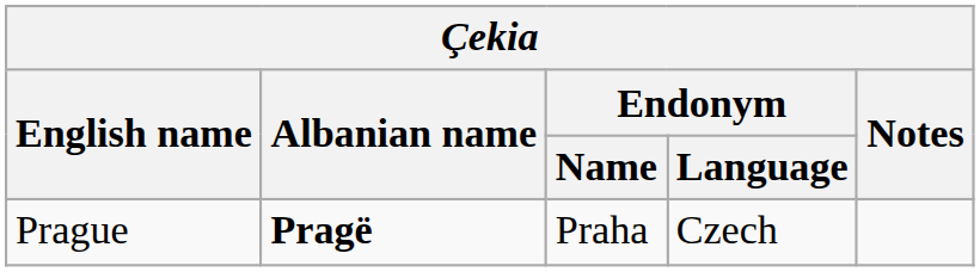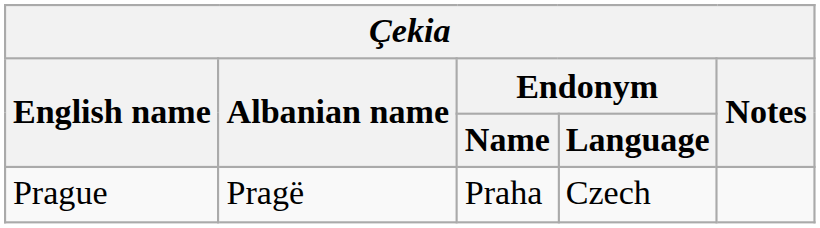Prague | Albanian name: bold -> normal
